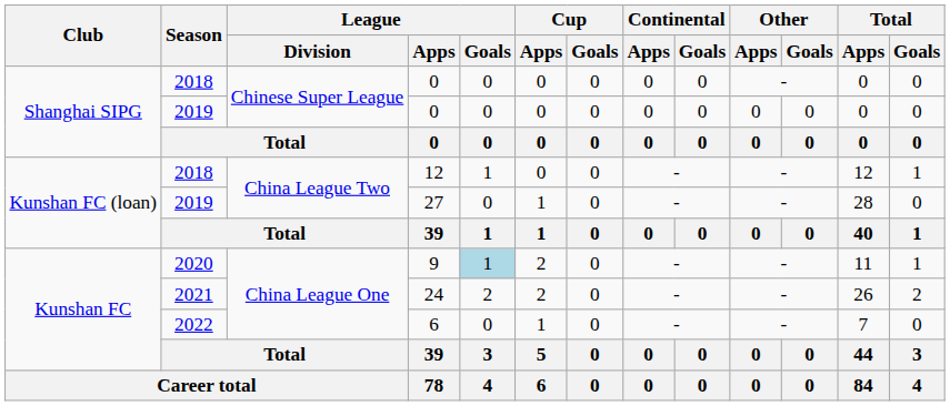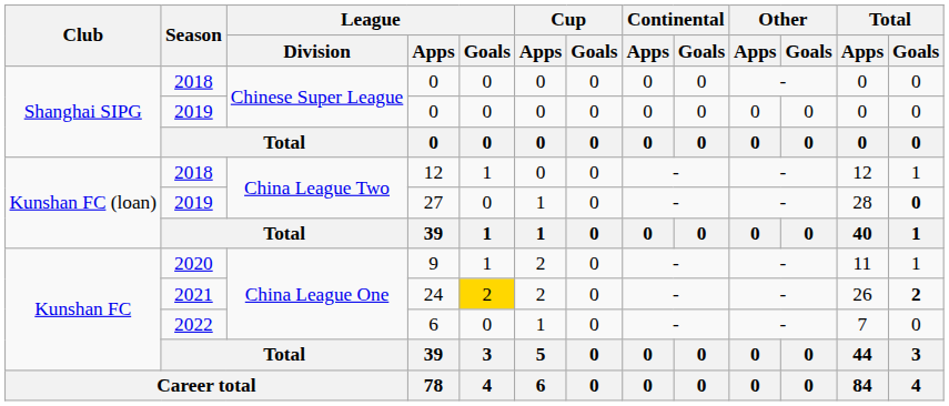27 | Total / Goals: normal -> bold
9 | League / Goals: lightblue background -> no background
24 | League / Goals: no background -> gold background
24 | Total / Goals: normal -> bold
